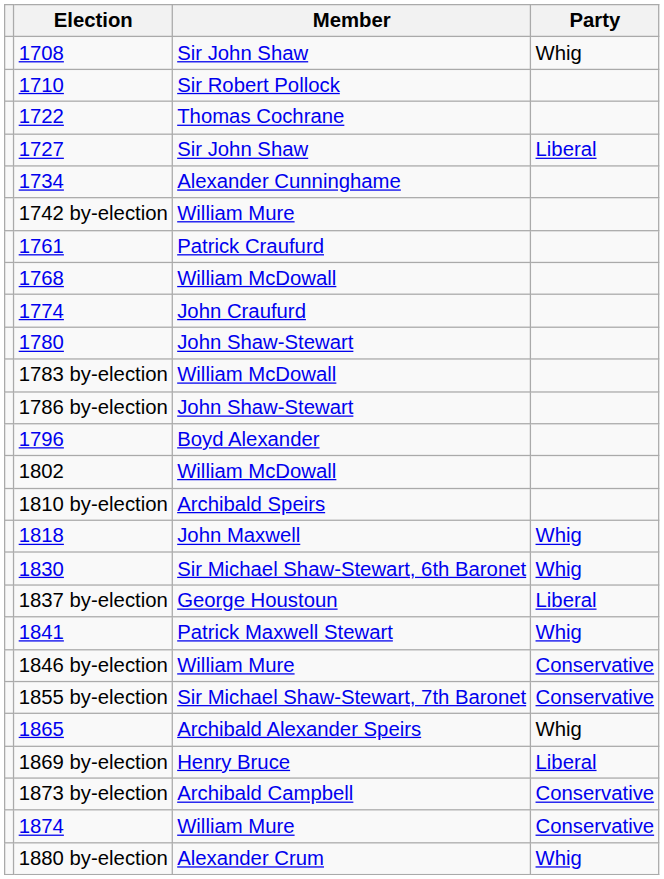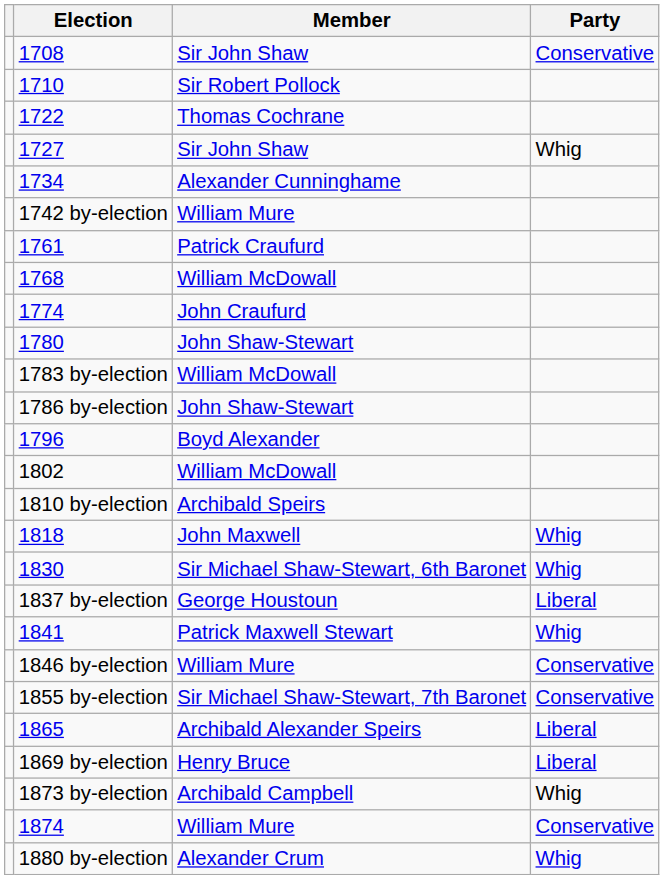1708 | Party: Whig -> Conservative
1727 | Party: Liberal -> Whig
1865 | Party: Whig -> Liberal
1873 by-election | Party: Conservative -> Whig
